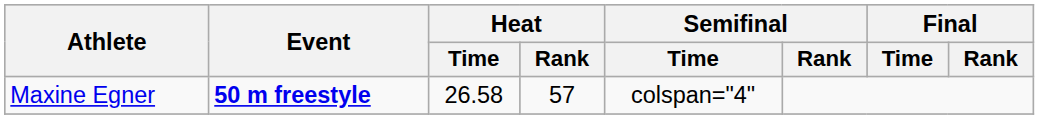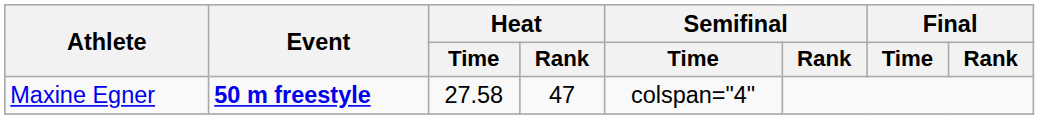Maxine Egner | Heat / Time: 26.58 -> 27.58
Maxine Egner | Heat / Rank: 57 -> 47
